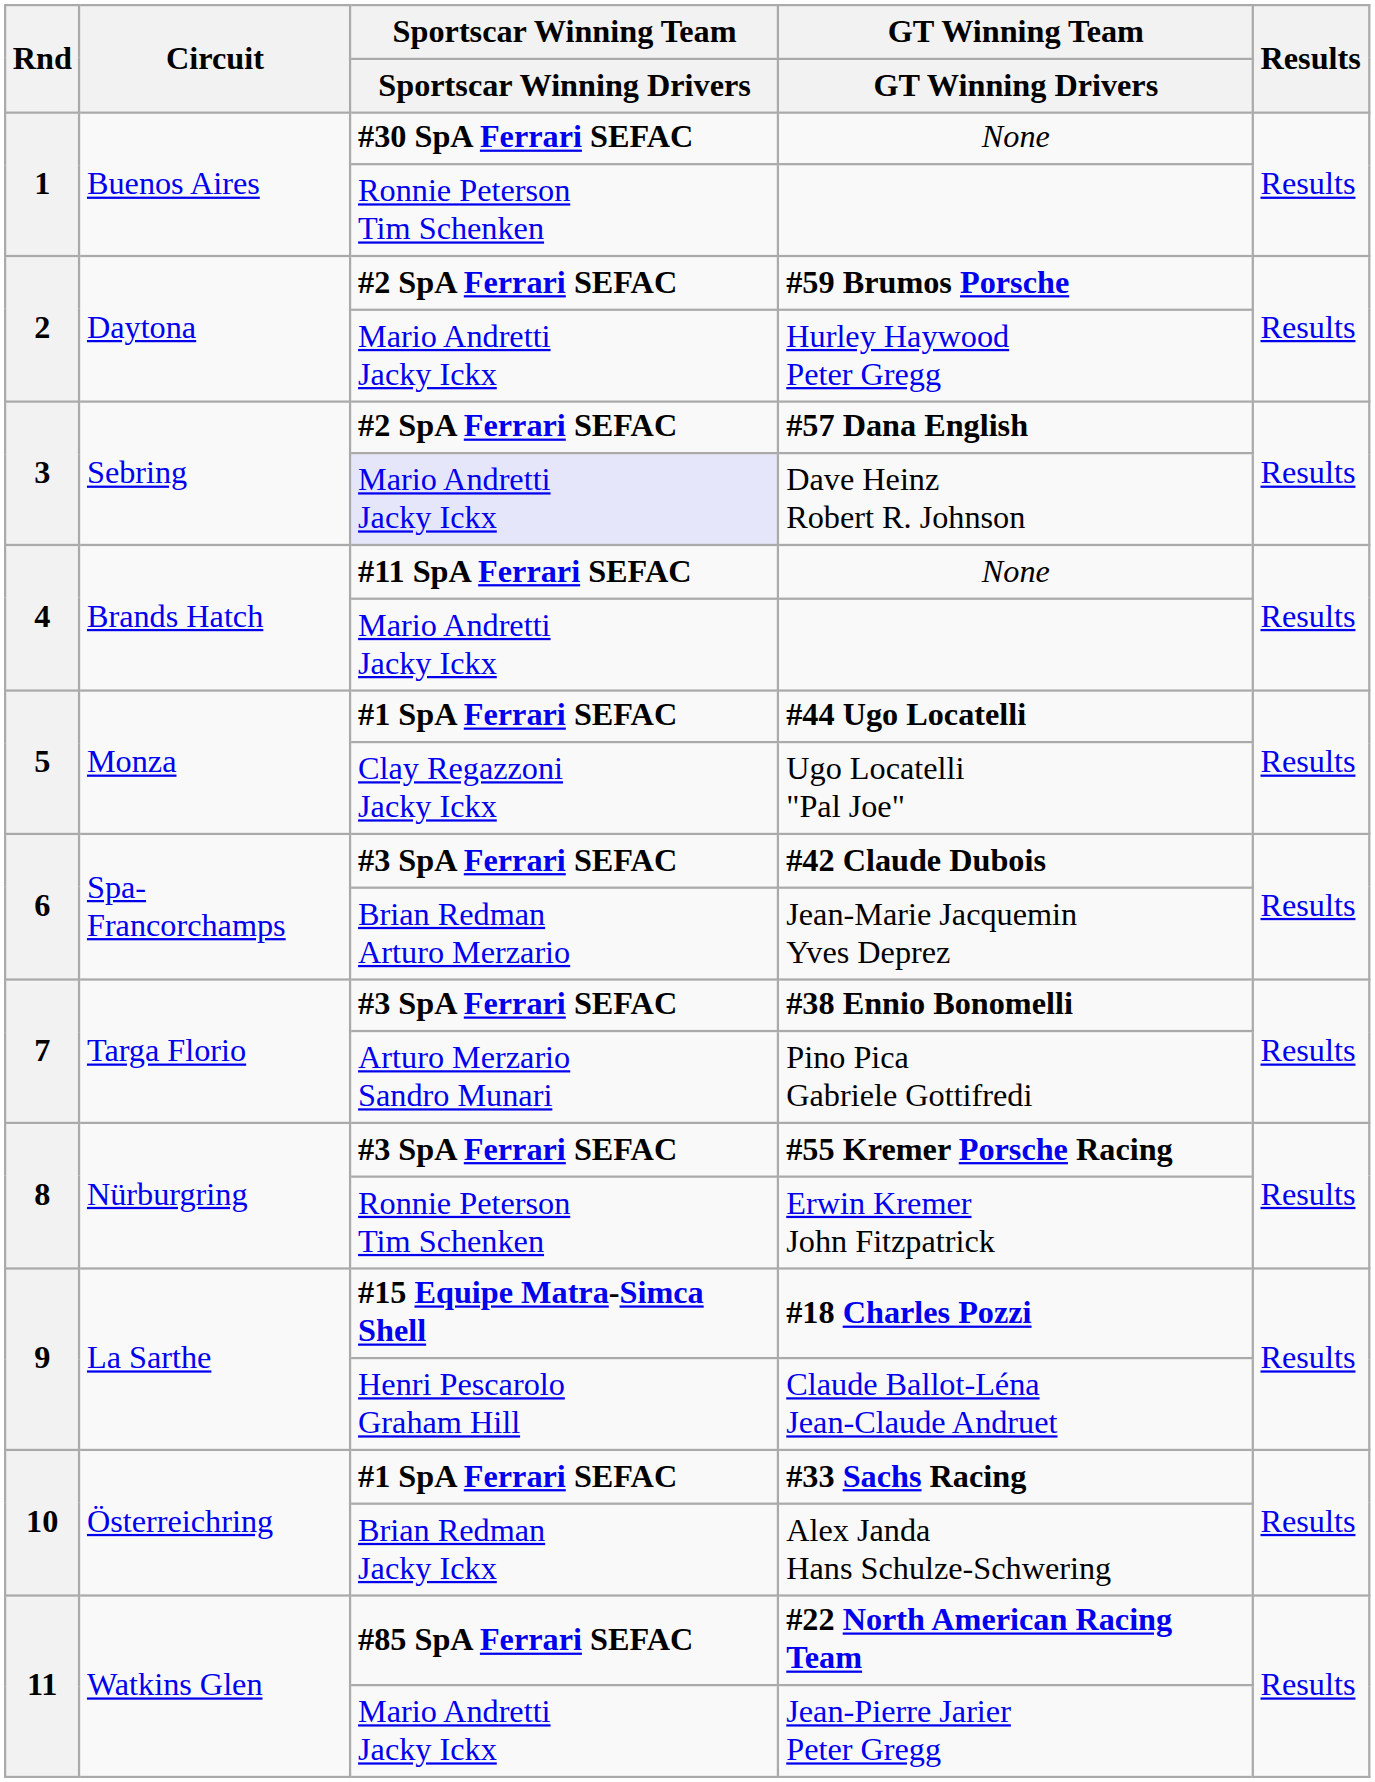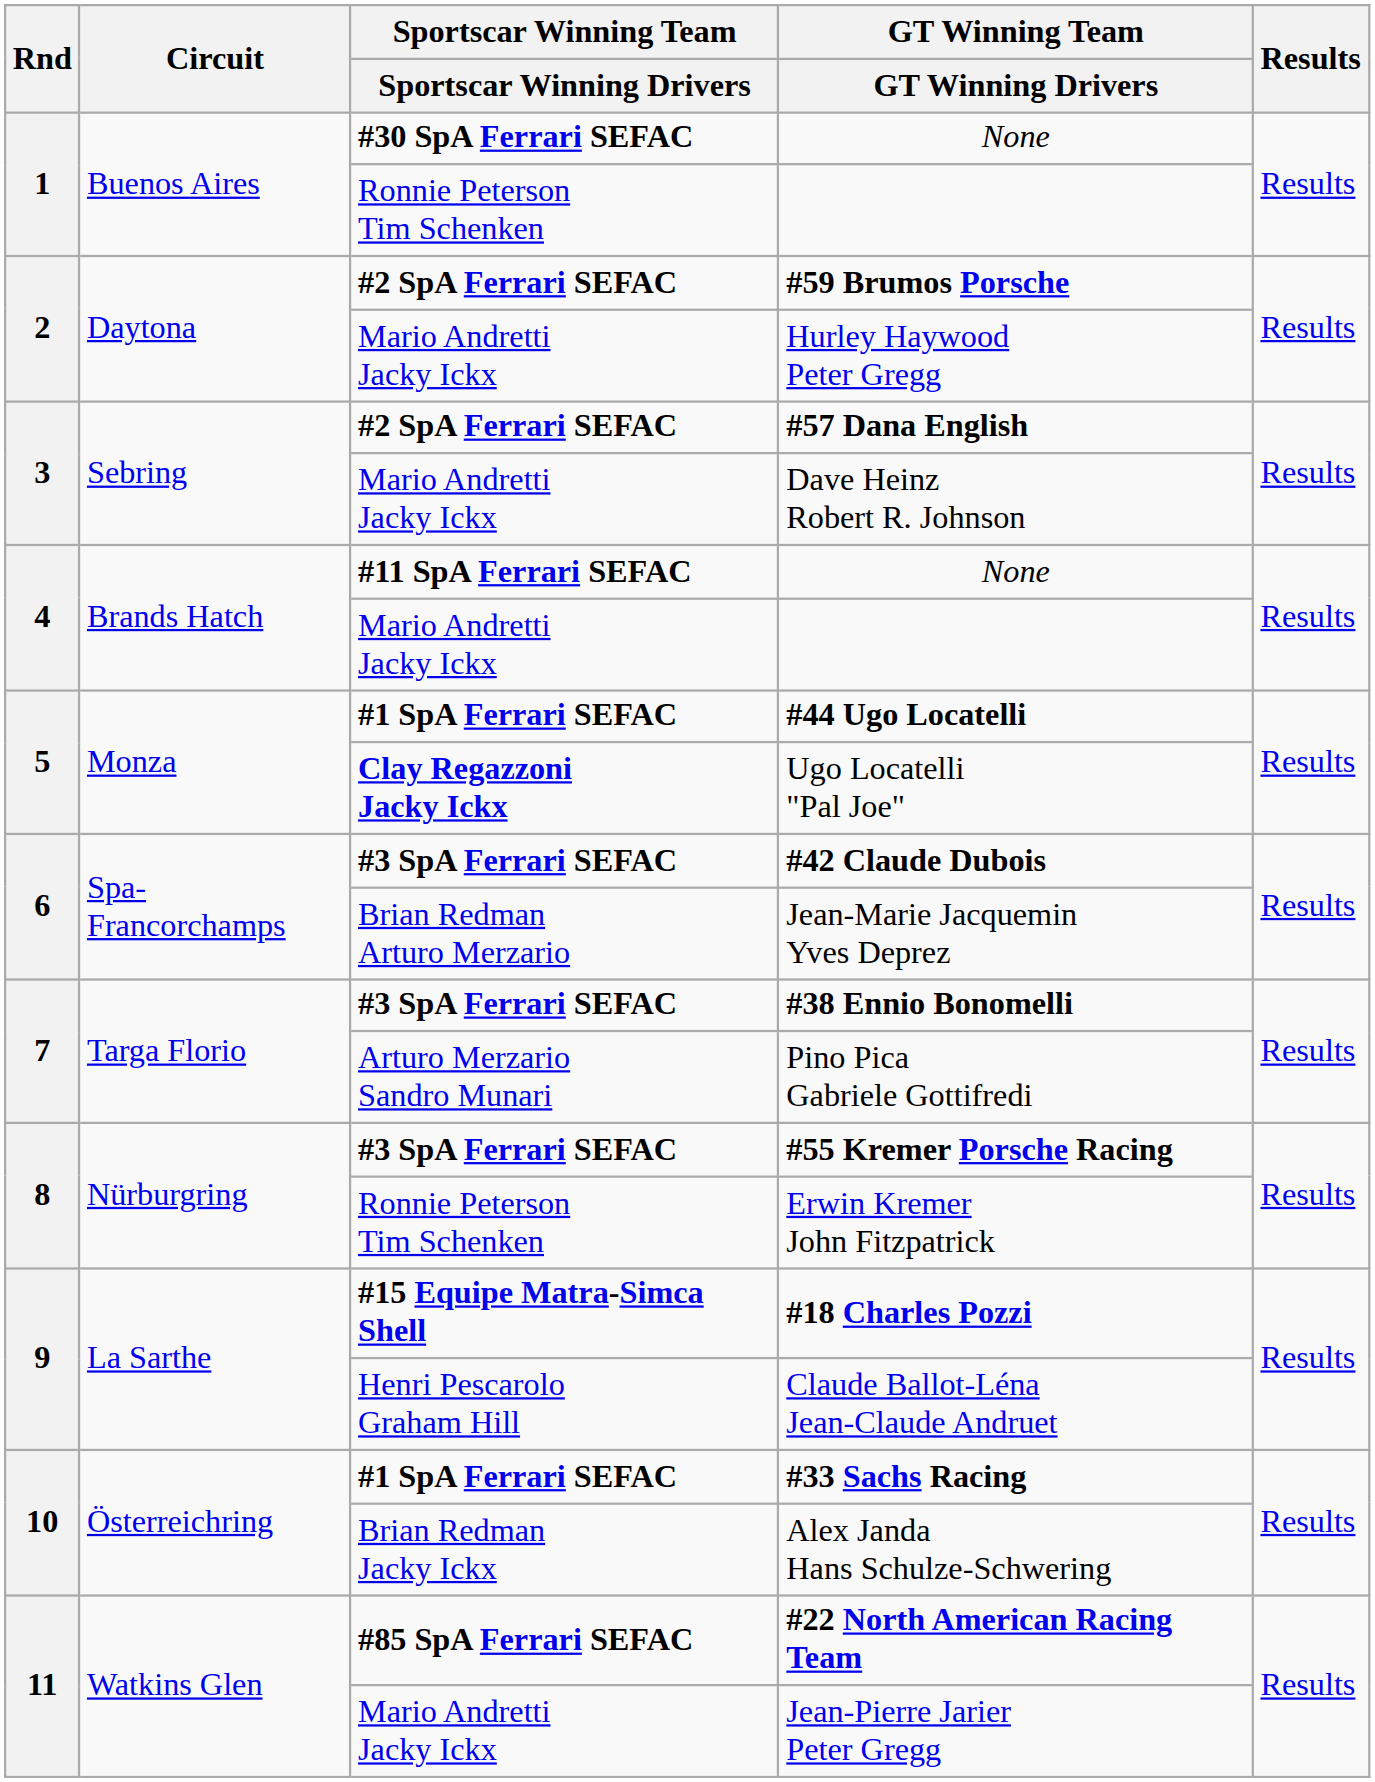Dave Heinz Robert R. Johnson | Sportscar Winning Team / Sportscar Winning Drivers: lavender background -> no background
Ugo Locatelli "Pal Joe" | Sportscar Winning Team / Sportscar Winning Drivers: normal -> bold
